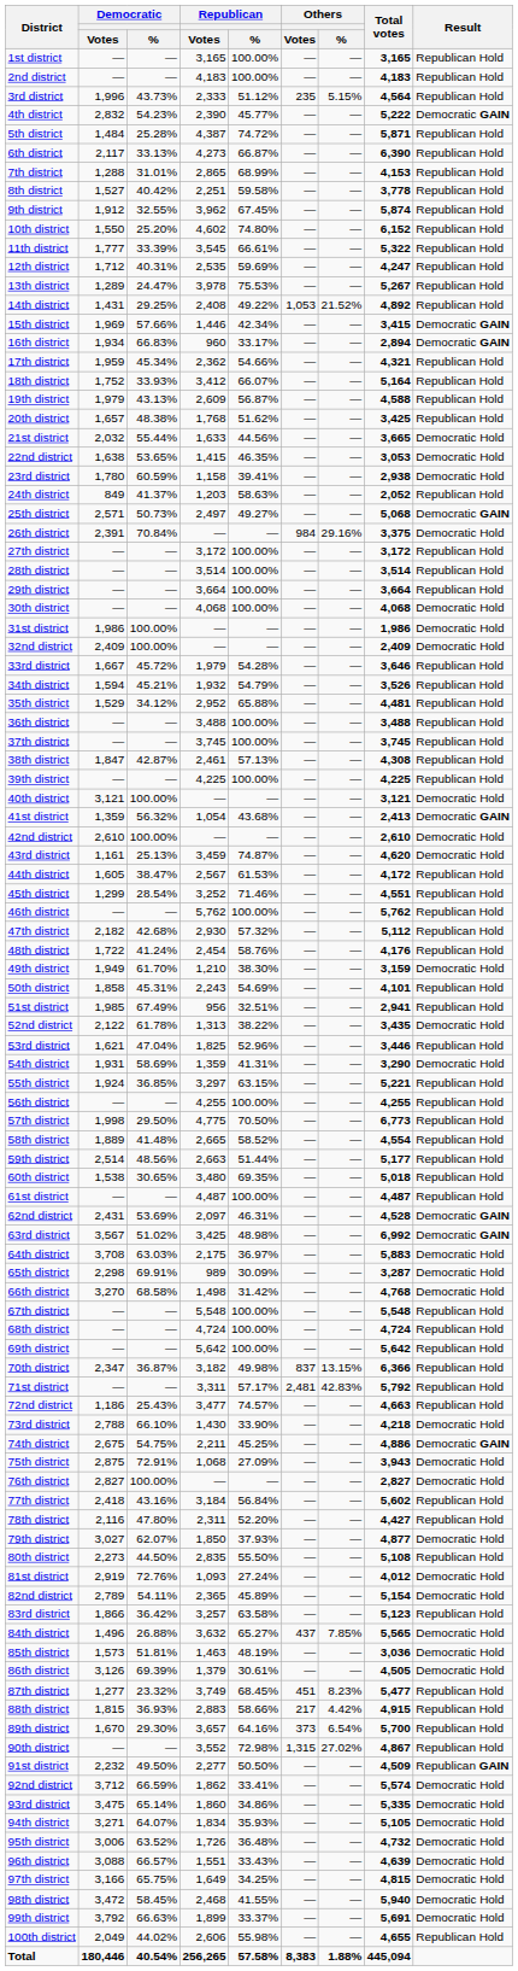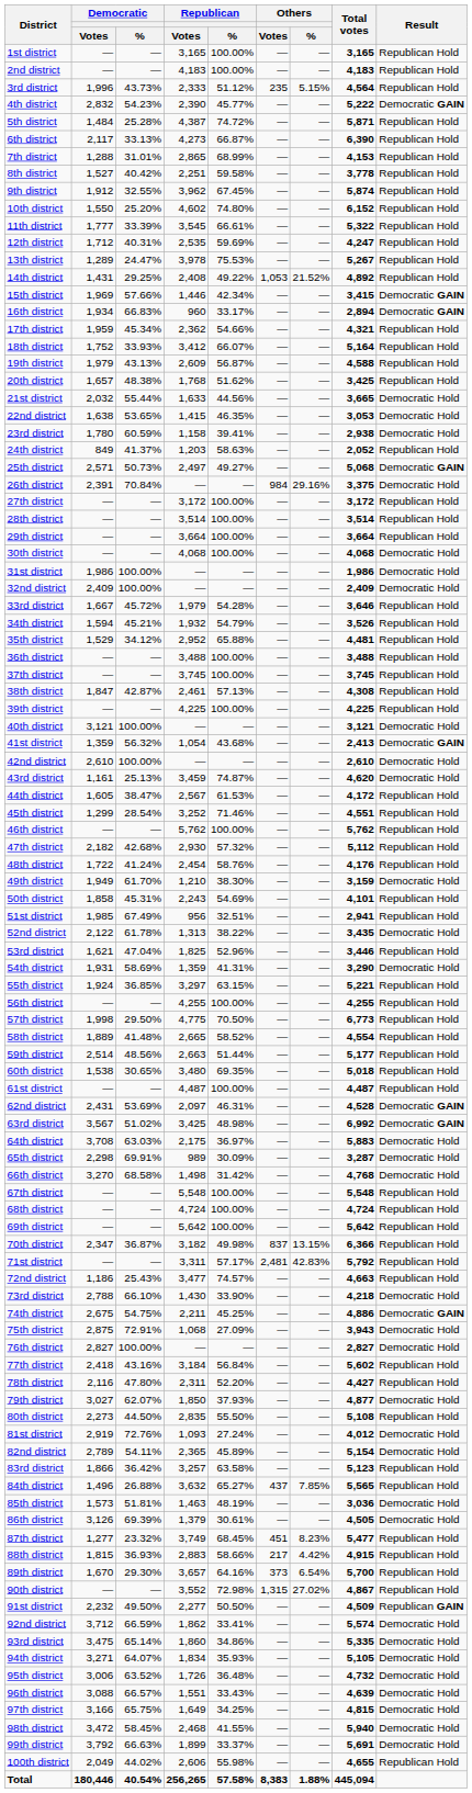84th district | Result: Democratic Hold -> Republican Hold
